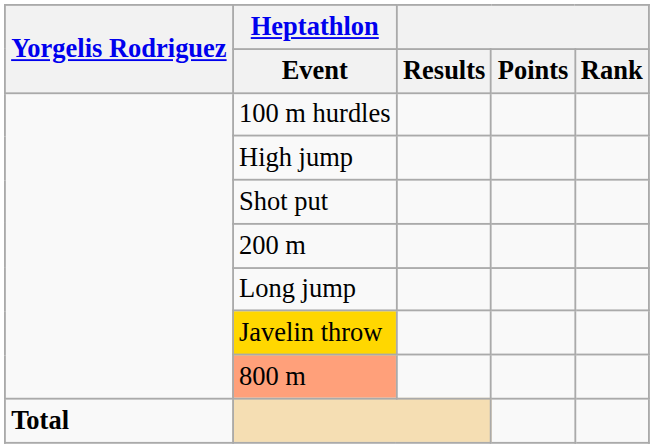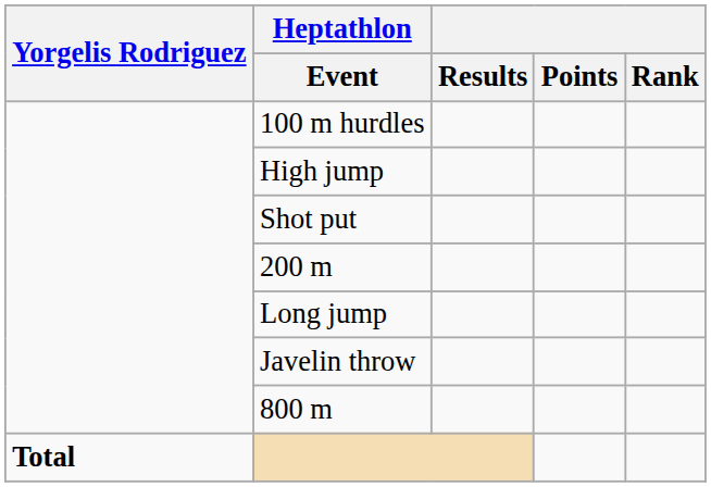Javelin throw | Heptathlon / Event: gold background -> no background
800 m | Heptathlon / Event: lightsalmon background -> no background
